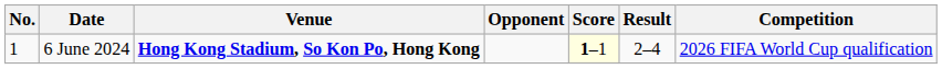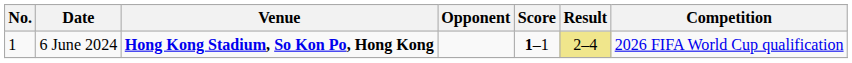6 June 2024 | Score: lightyellow background -> no background
6 June 2024 | Result: no background -> khaki background
